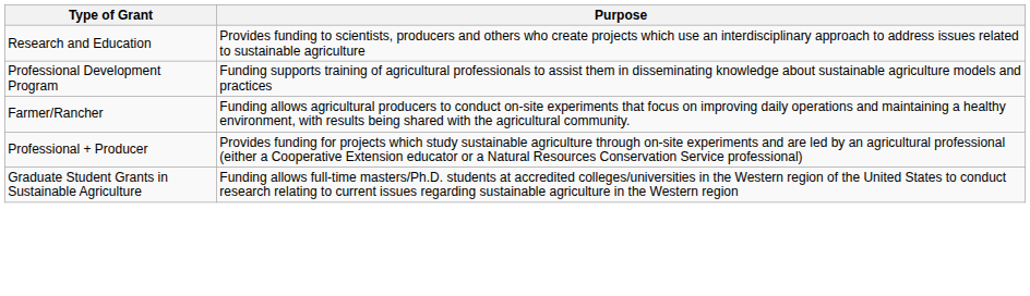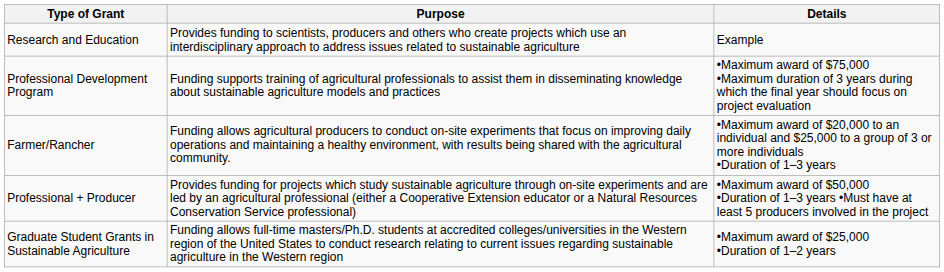+ column: Details | Example | •Maximum award of $75,000 •Maximum duration of 3 years during which the final year should focus on project evaluation | •Maximum award of $20,000 to an individual and $25,000 to a group of 3 or more individuals •Duration of 1–3 years | •Maximum award of $50,000 •Duration of 1–3 years •Must have at least 5 producers involved in the project | •Maximum award of $25,000 •Duration of 1–2 years
